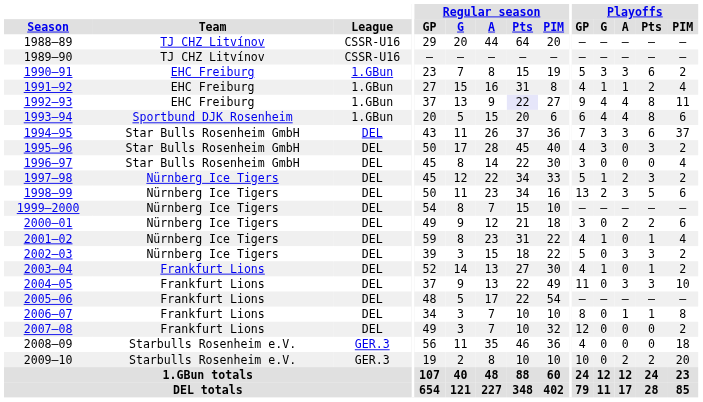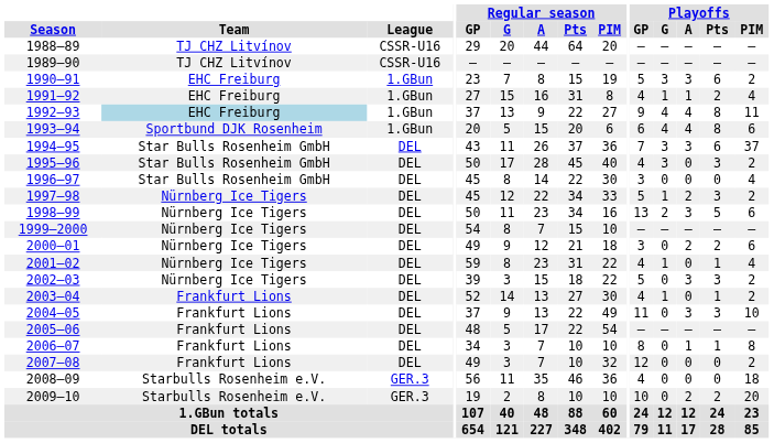1992–93 | Team: no background -> lightblue background
1992–93 | Regular season / Pts: lavender background -> no background
